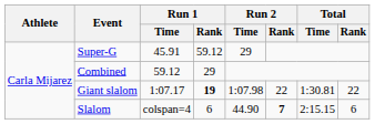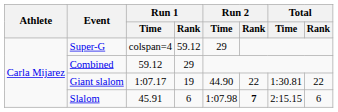Super-G | Run 1 / Time: 45.91 -> colspan=4
Giant slalom | Run 1 / Rank: bold -> normal
Giant slalom | Run 2 / Time: 1:07.98 -> 44.90
Slalom | Run 1 / Time: colspan=4 -> 45.91
Slalom | Run 2 / Time: 44.90 -> 1:07.98
